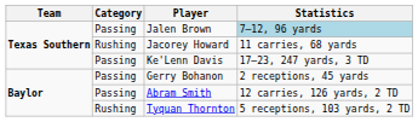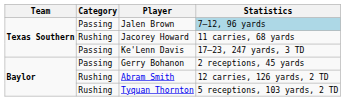Abram Smith | Category: Passing -> Rushing
